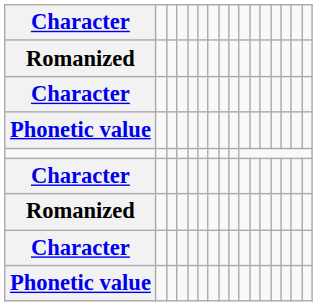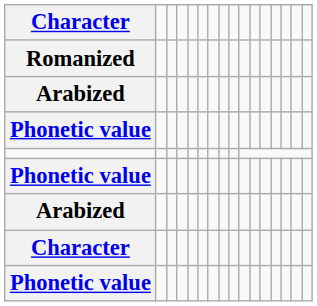row 3 | Character: Character -> Arabized
row 6 | Character: Character -> Phonetic value
row 7 | Character: Romanized -> Arabized
